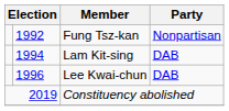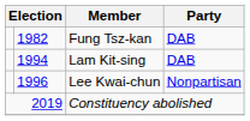Fung Tsz-kan | column 2: 1992 -> 1982
Fung Tsz-kan | Party: Nonpartisan -> DAB
Lee Kwai-chun | Party: DAB -> Nonpartisan
